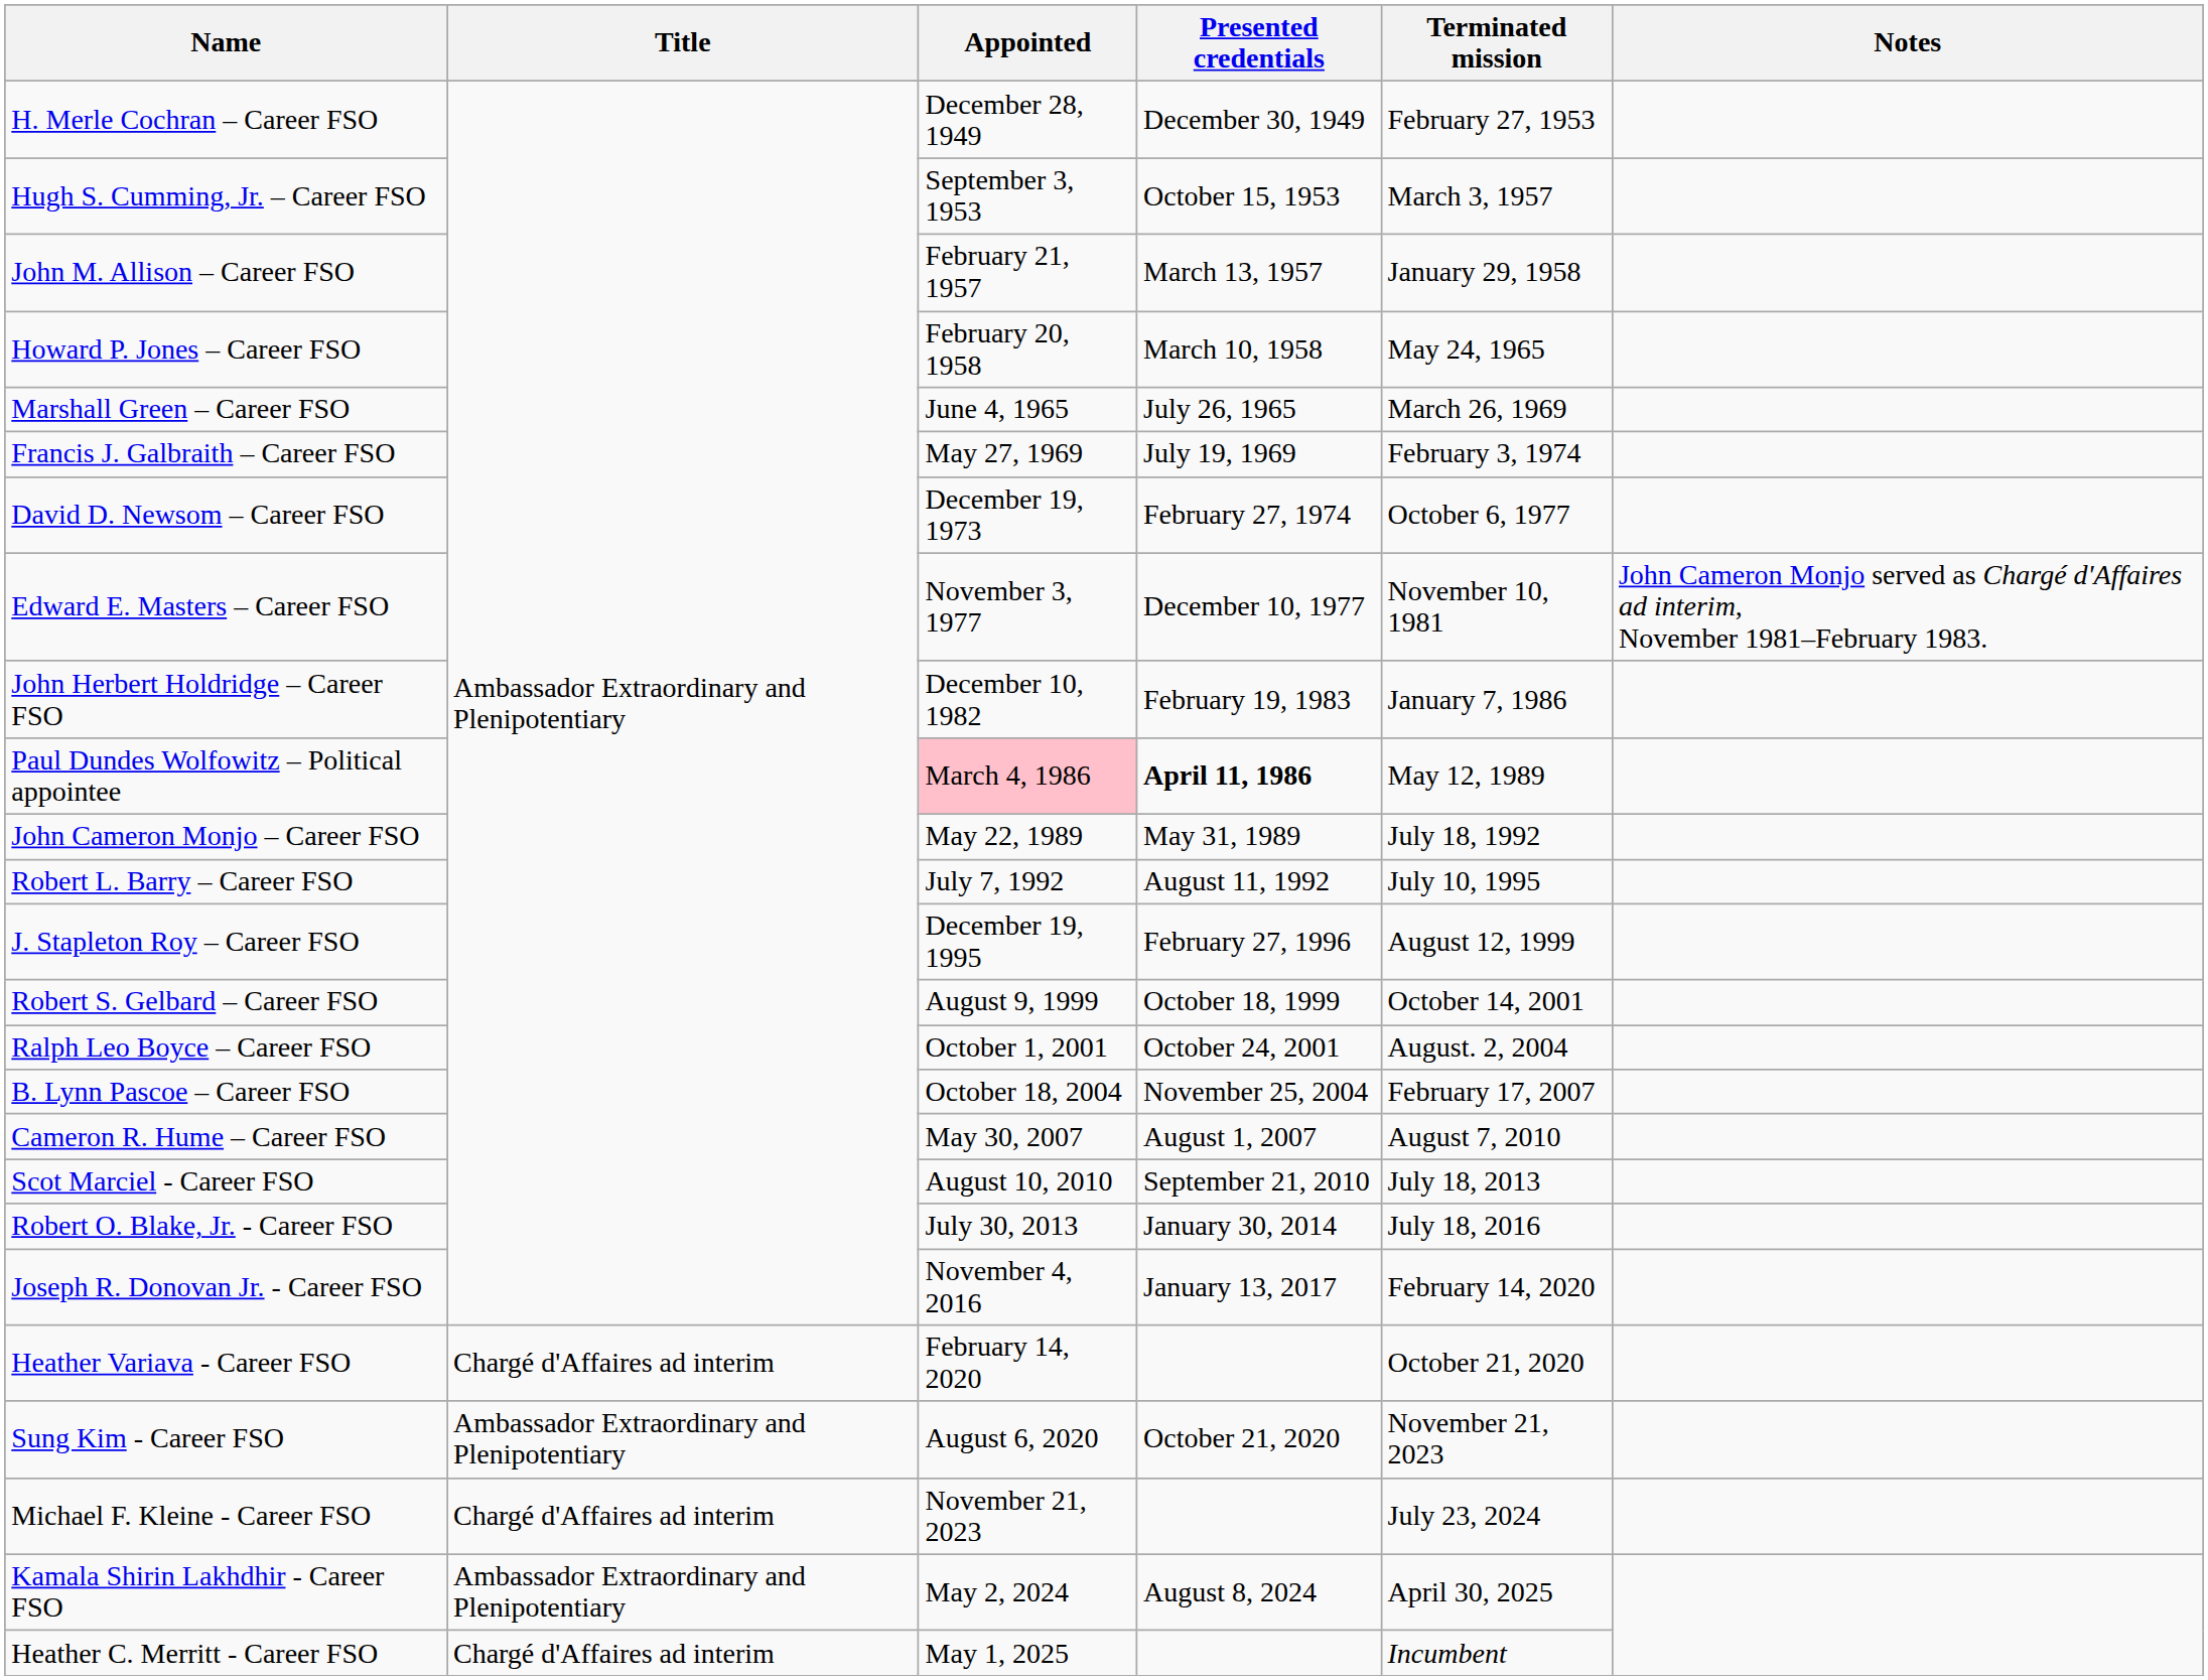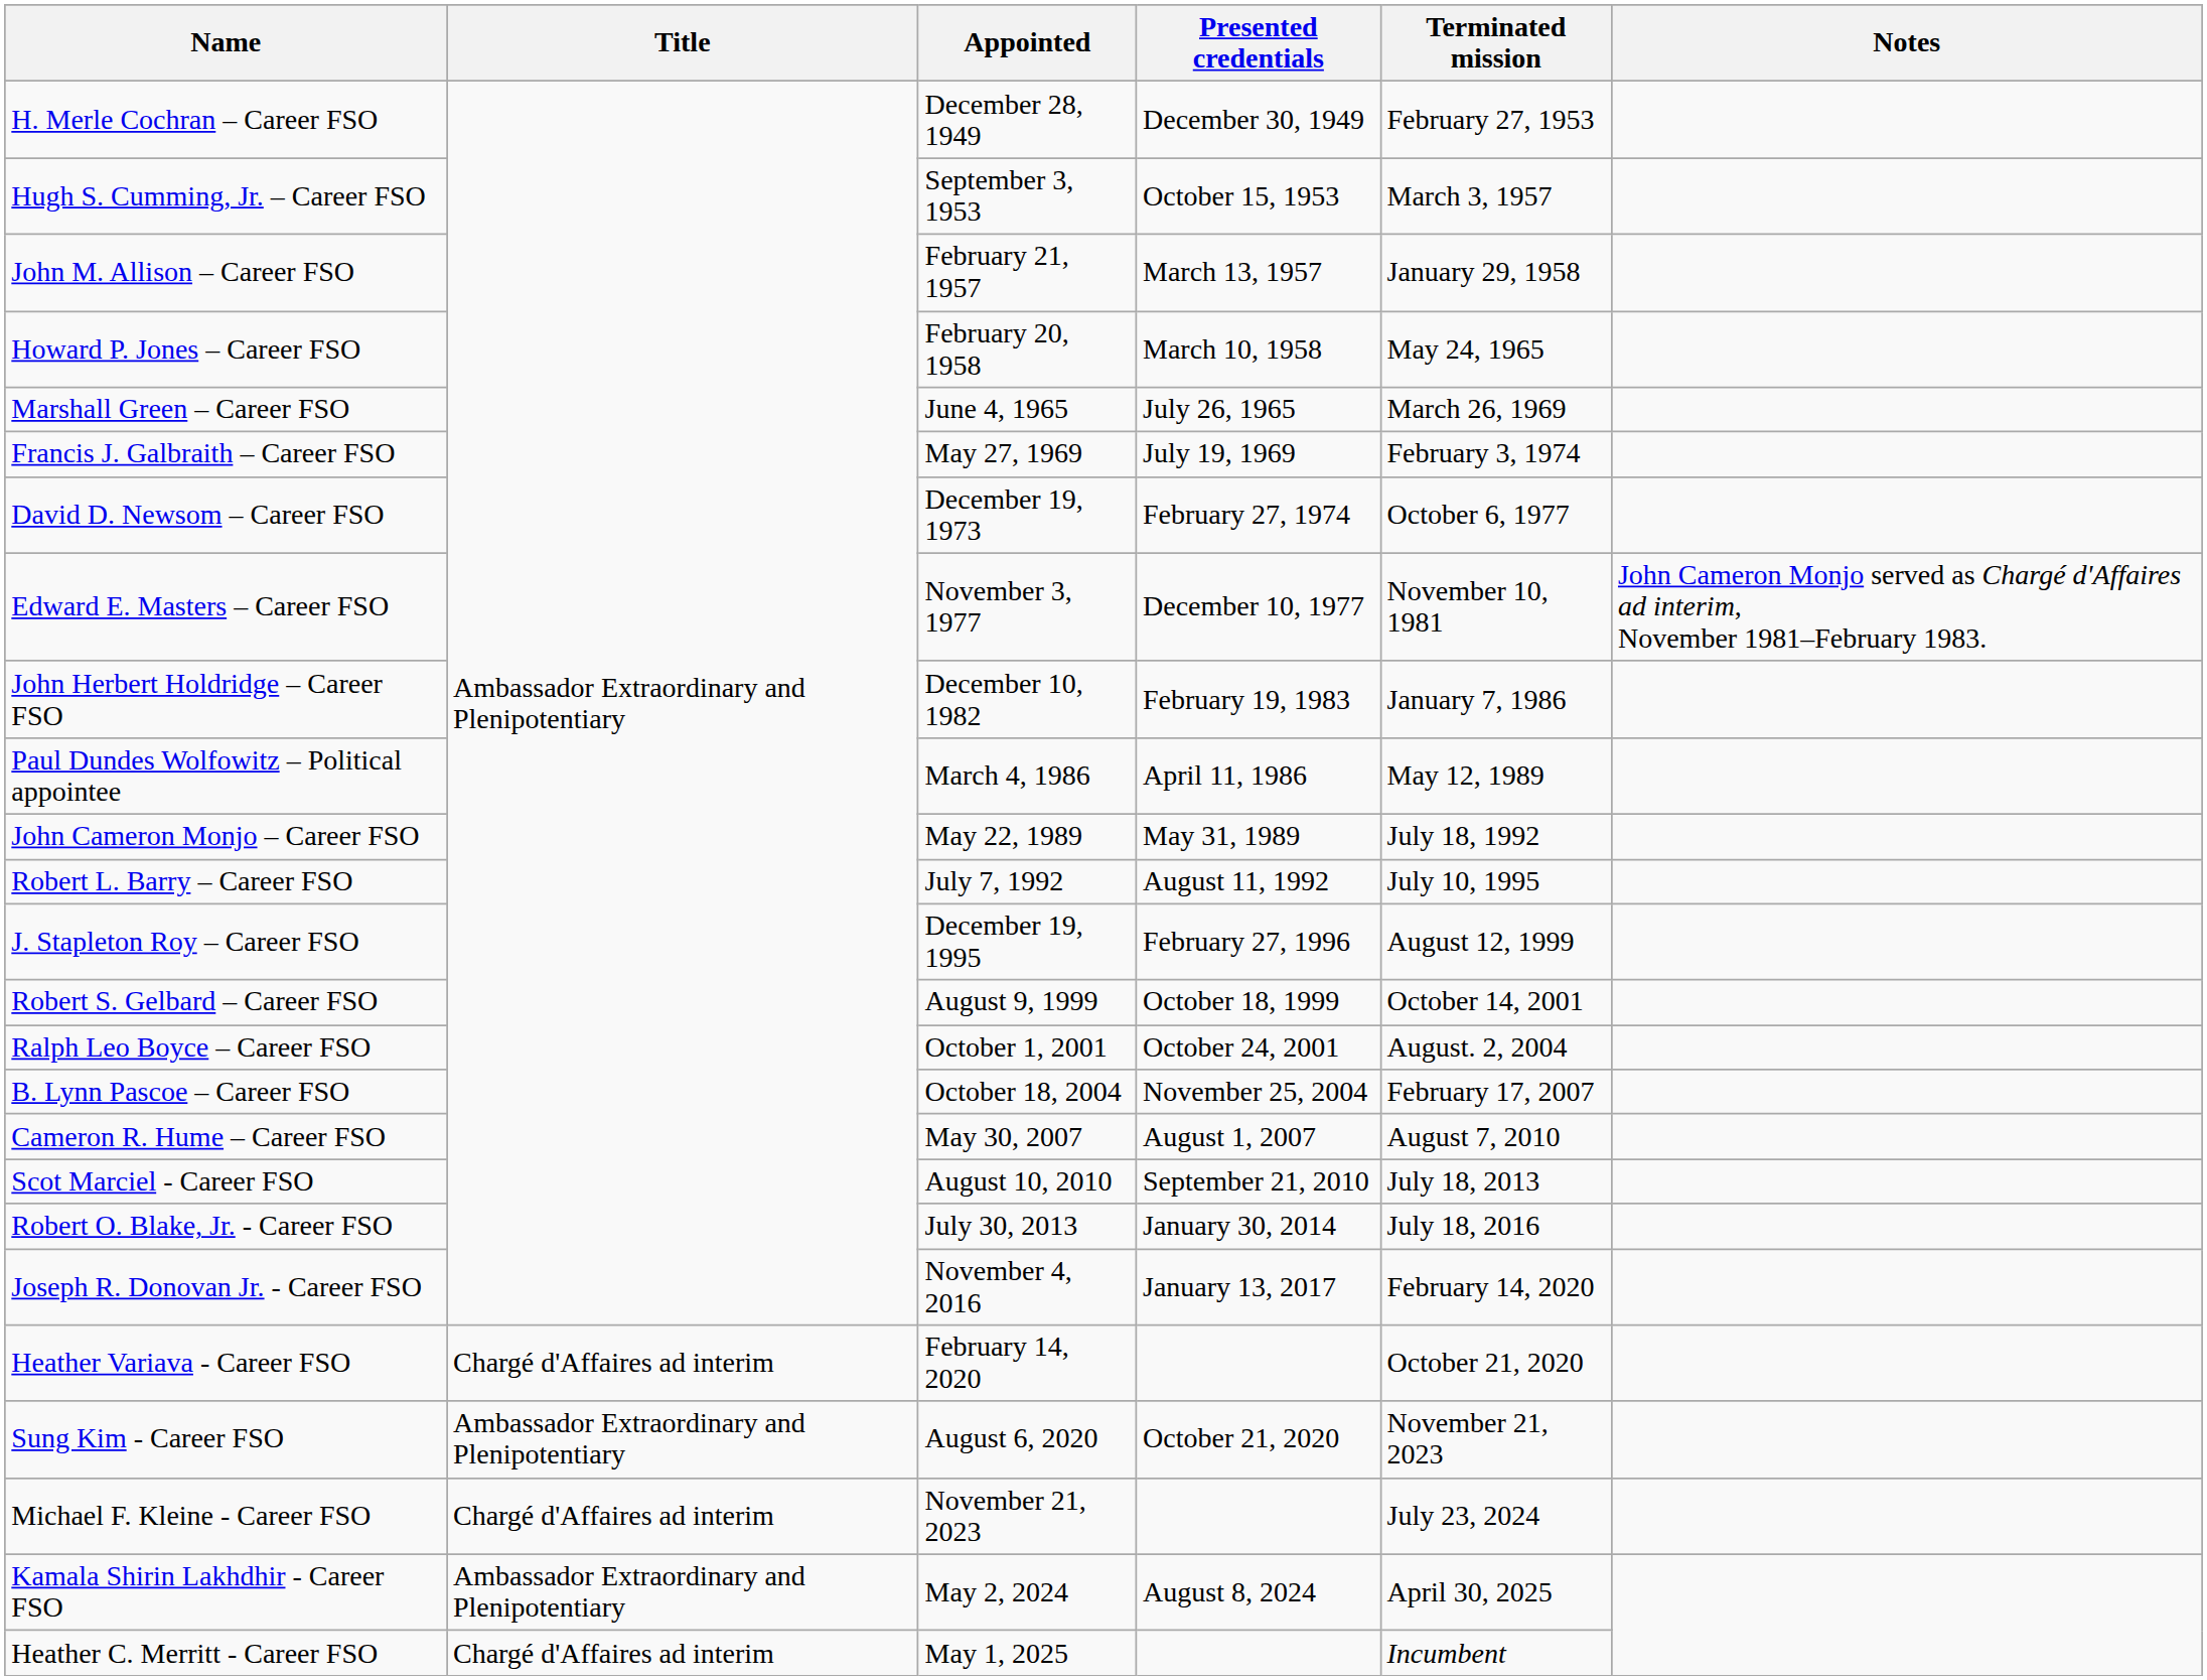Paul Dundes Wolfowitz – Political appointee | Appointed: pink background -> no background
Paul Dundes Wolfowitz – Political appointee | Presented credentials: bold -> normal
